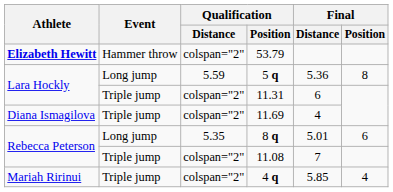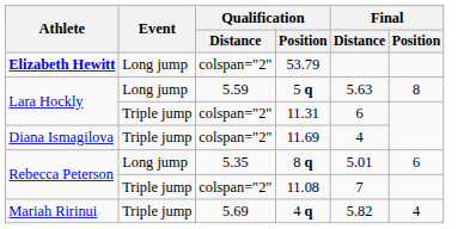53.79 | Event: Hammer throw -> Long jump
5 q | Final / Distance: 5.36 -> 5.63
4 q | Qualification / Distance: colspan="2" -> 5.69
4 q | Final / Distance: 5.85 -> 5.82
